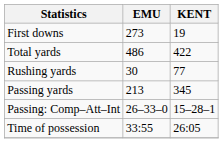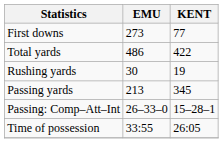First downs | KENT: 19 -> 77
Rushing yards | KENT: 77 -> 19
